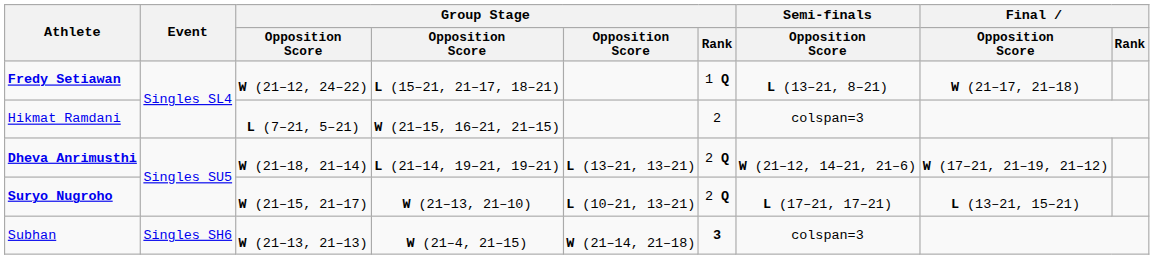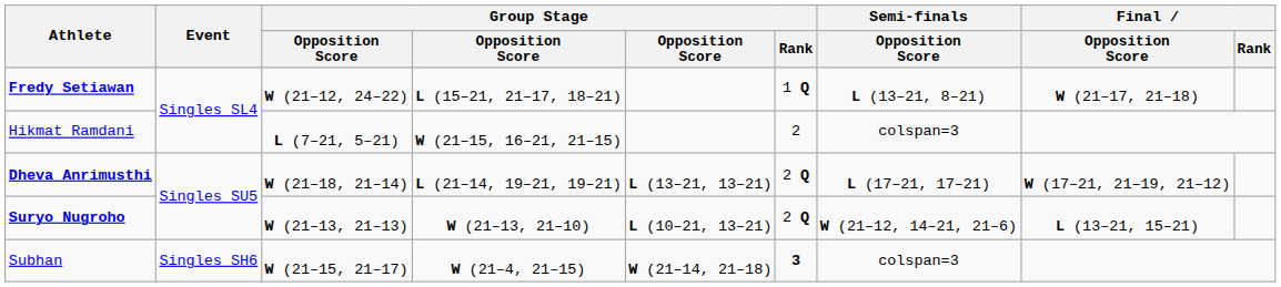Dheva Anrimusthi | Semi-finals / Opposition Score: W (21–12, 14–21, 21–6) -> L (17–21, 17–21)
Suryo Nugroho | column 3: W (21–15, 21–17) -> W (21–13, 21–13)
Suryo Nugroho | Semi-finals / Opposition Score: L (17–21, 17–21) -> W (21–12, 14–21, 21–6)
Subhan | column 3: W (21–13, 21–13) -> W (21–15, 21–17)
